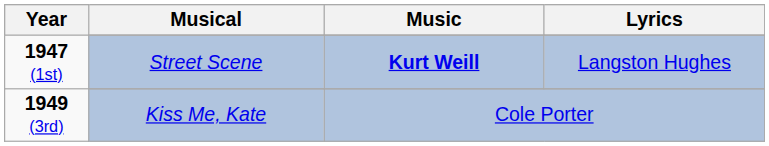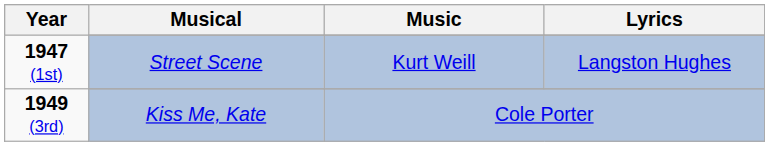Street Scene | Music: bold -> normal
